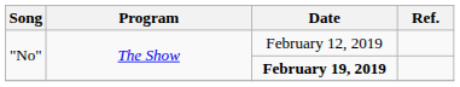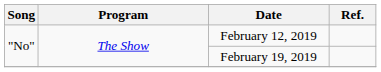February 19, 2019 | Date: bold -> normal
